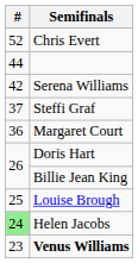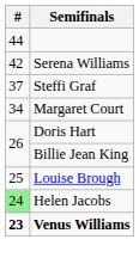- row: 52 | Chris Evert
Margaret Court | #: 36 -> 34
Venus Williams | #: normal -> bold
